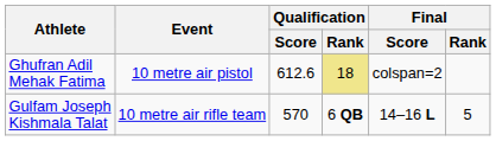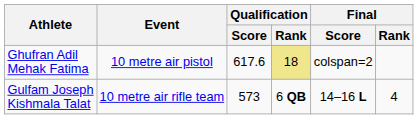Ghufran Adil Mehak Fatima | Qualification / Score: 612.6 -> 617.6
Gulfam Joseph Kishmala Talat | Qualification / Score: 570 -> 573
Gulfam Joseph Kishmala Talat | Final / Rank: 5 -> 4
